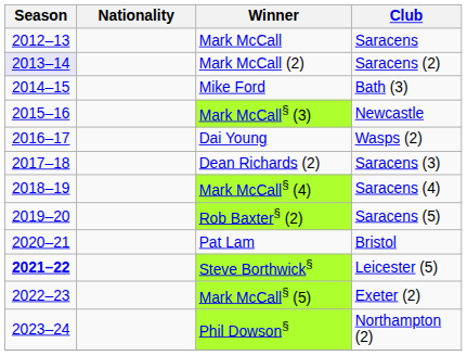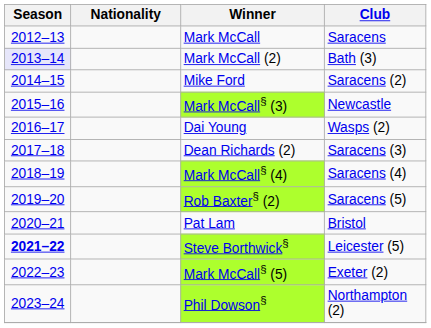Mark McCall (2) | Club: Saracens (2) -> Bath (3)
Mike Ford | Club: Bath (3) -> Saracens (2)
